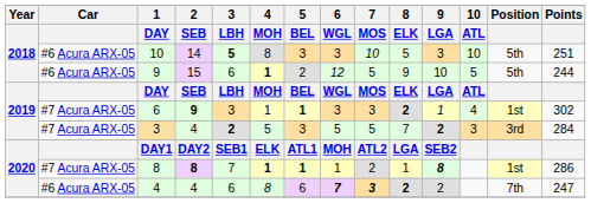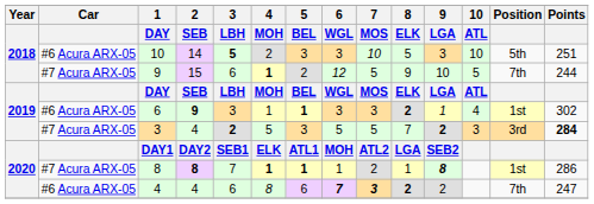row 3 | 4 / MOH: 8 -> 2
row 4 | Car: #6 Acura ARX-05 -> #7 Acura ARX-05
row 4 | Position: 5th -> 7th
row 6 | Car: #7 Acura ARX-05 -> #6 Acura ARX-05
row 7 | Points: normal -> bold
